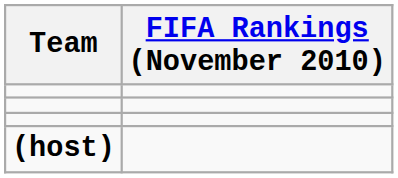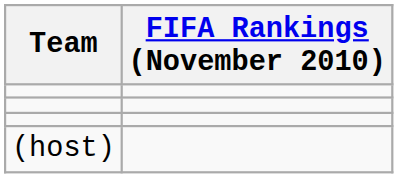row 5 | Team: bold -> normal
